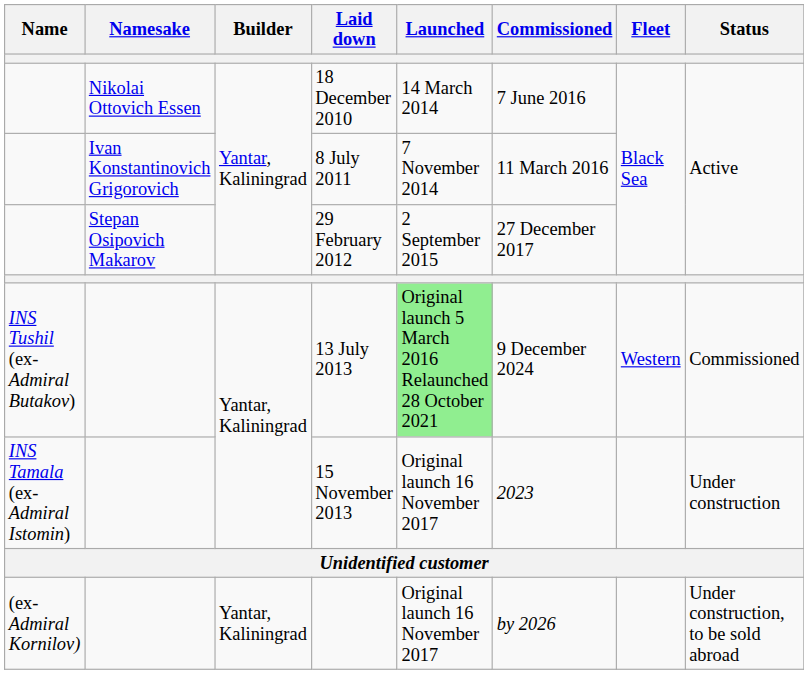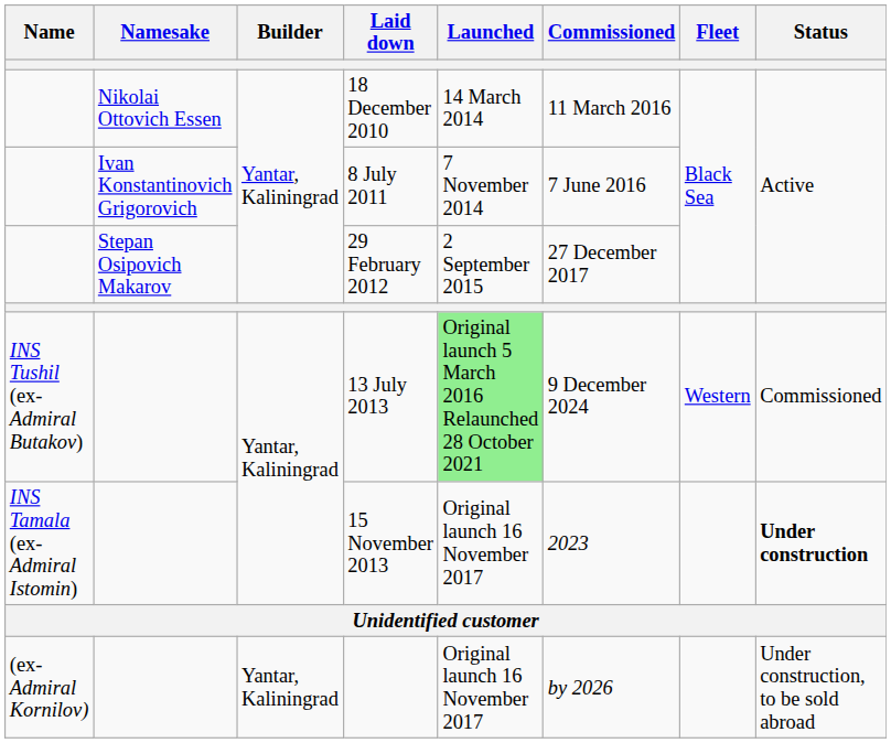18 December 2010 | Commissioned: 7 June 2016 -> 11 March 2016
8 July 2011 | Commissioned: 11 March 2016 -> 7 June 2016
15 November 2013 | Status: normal -> bold
